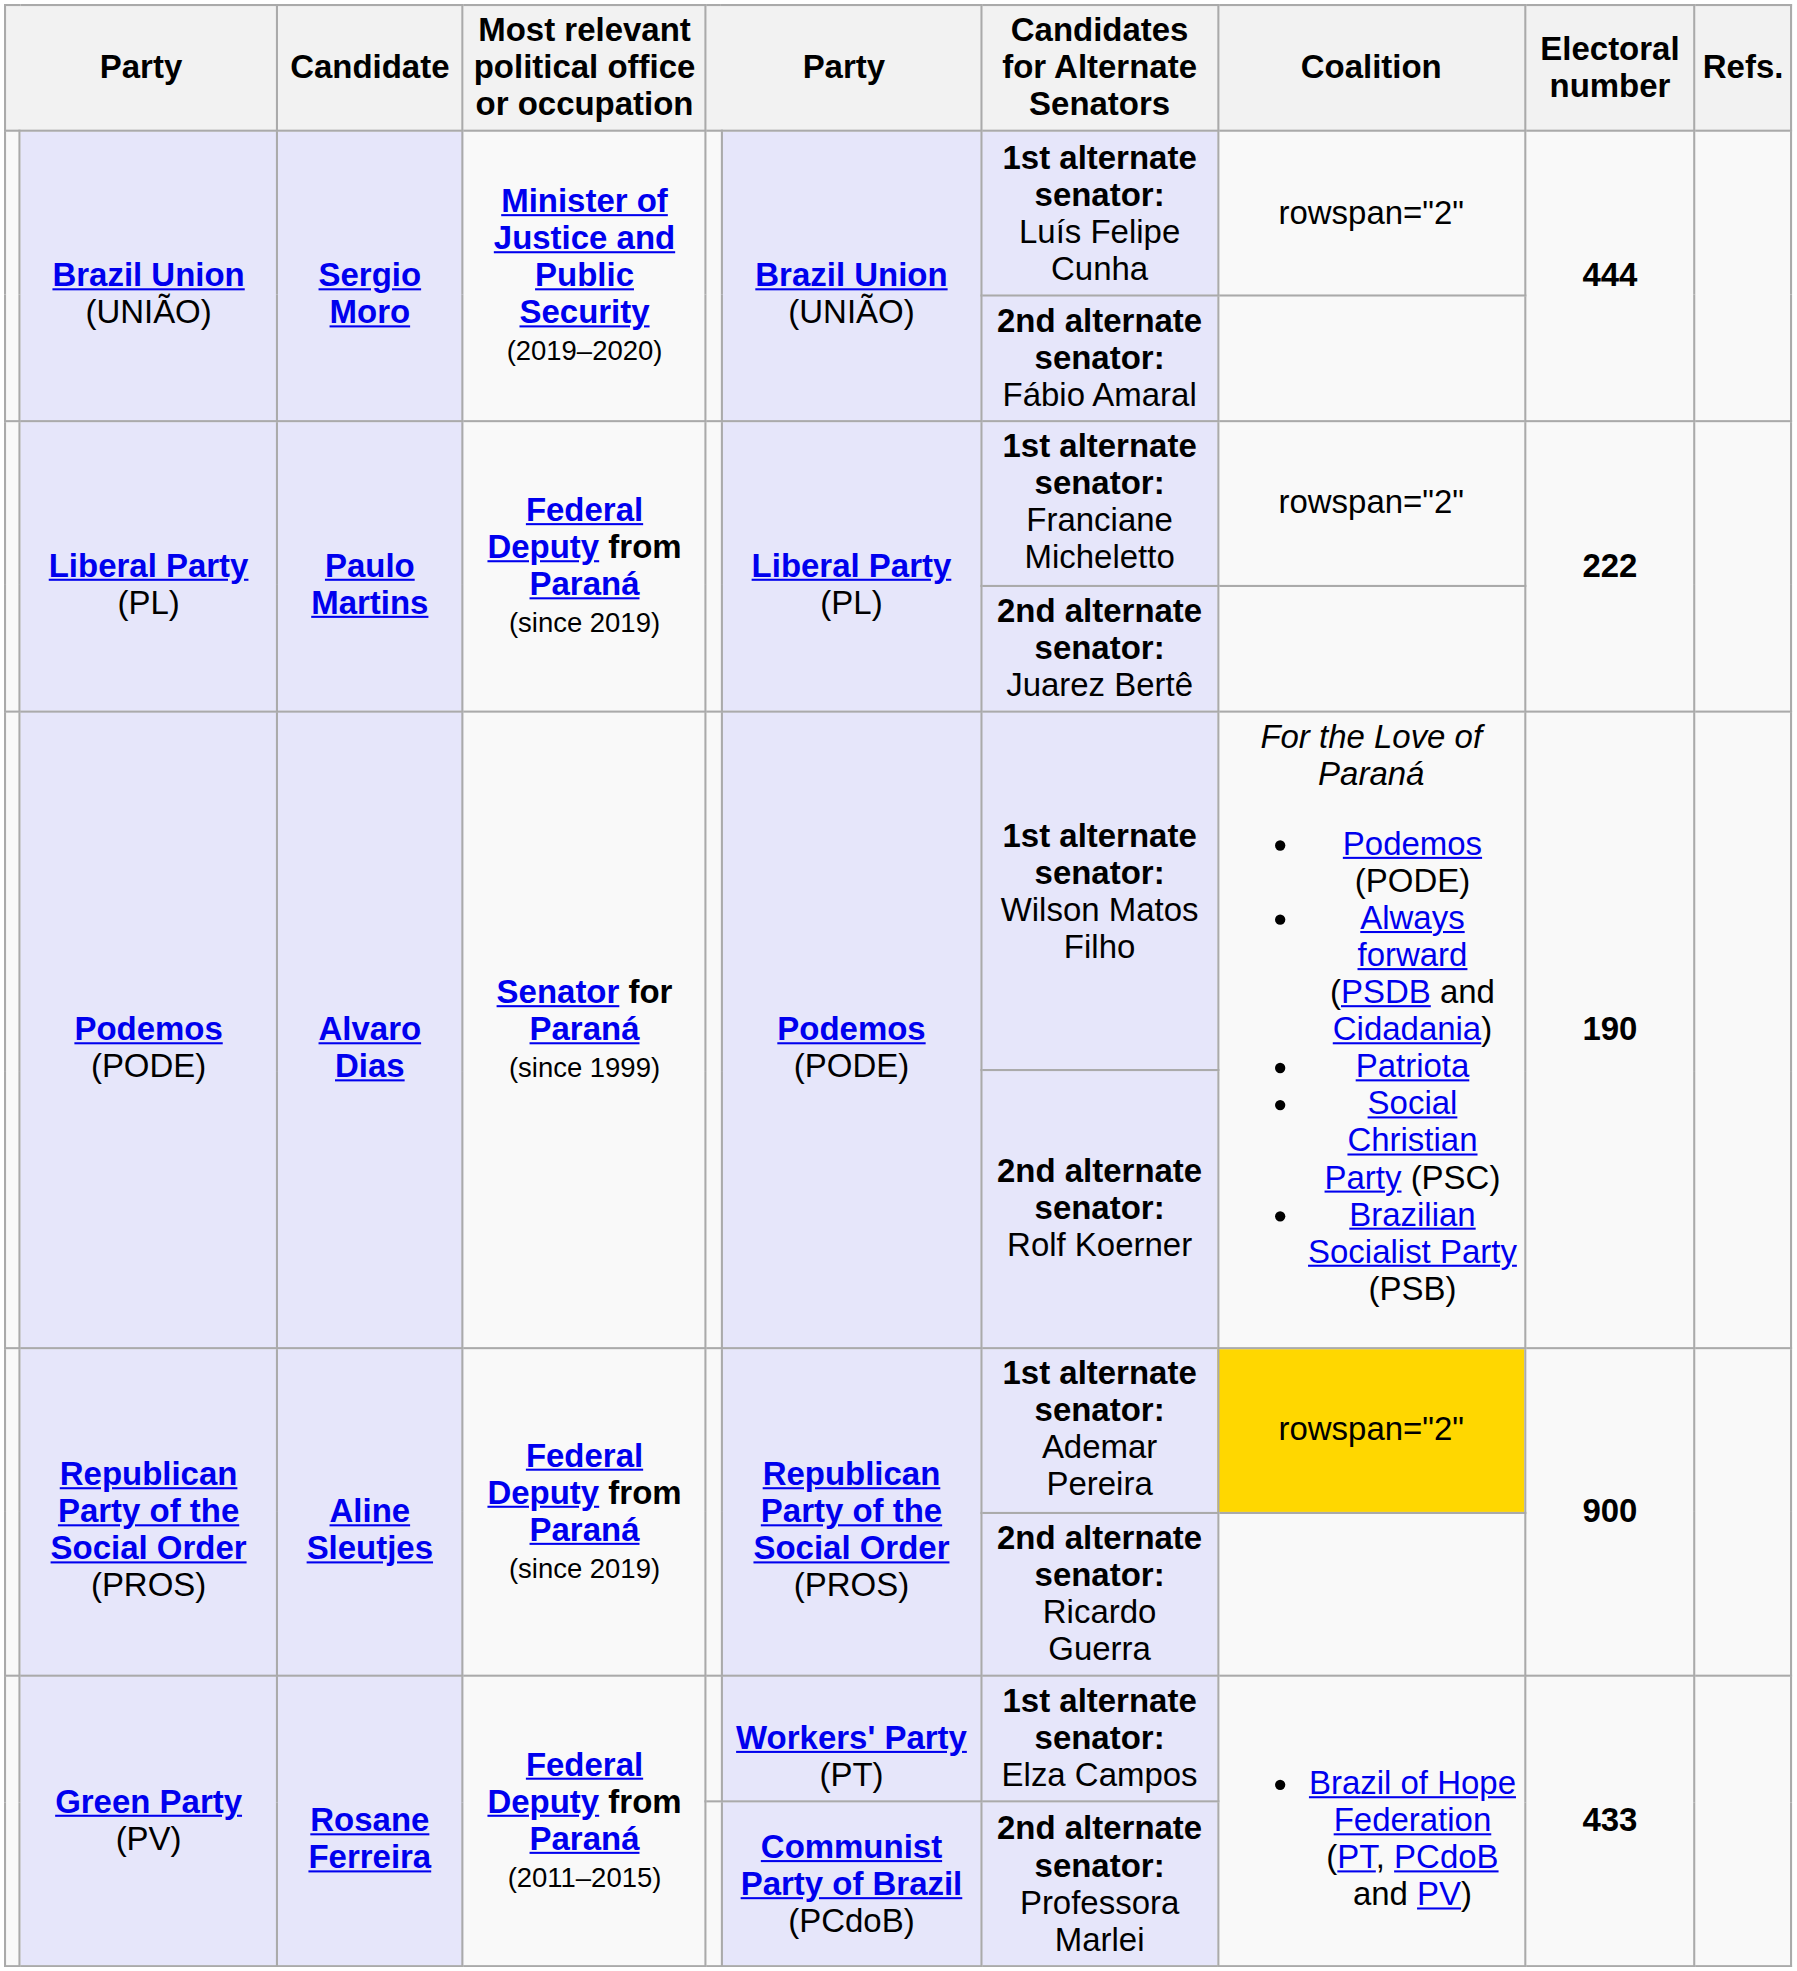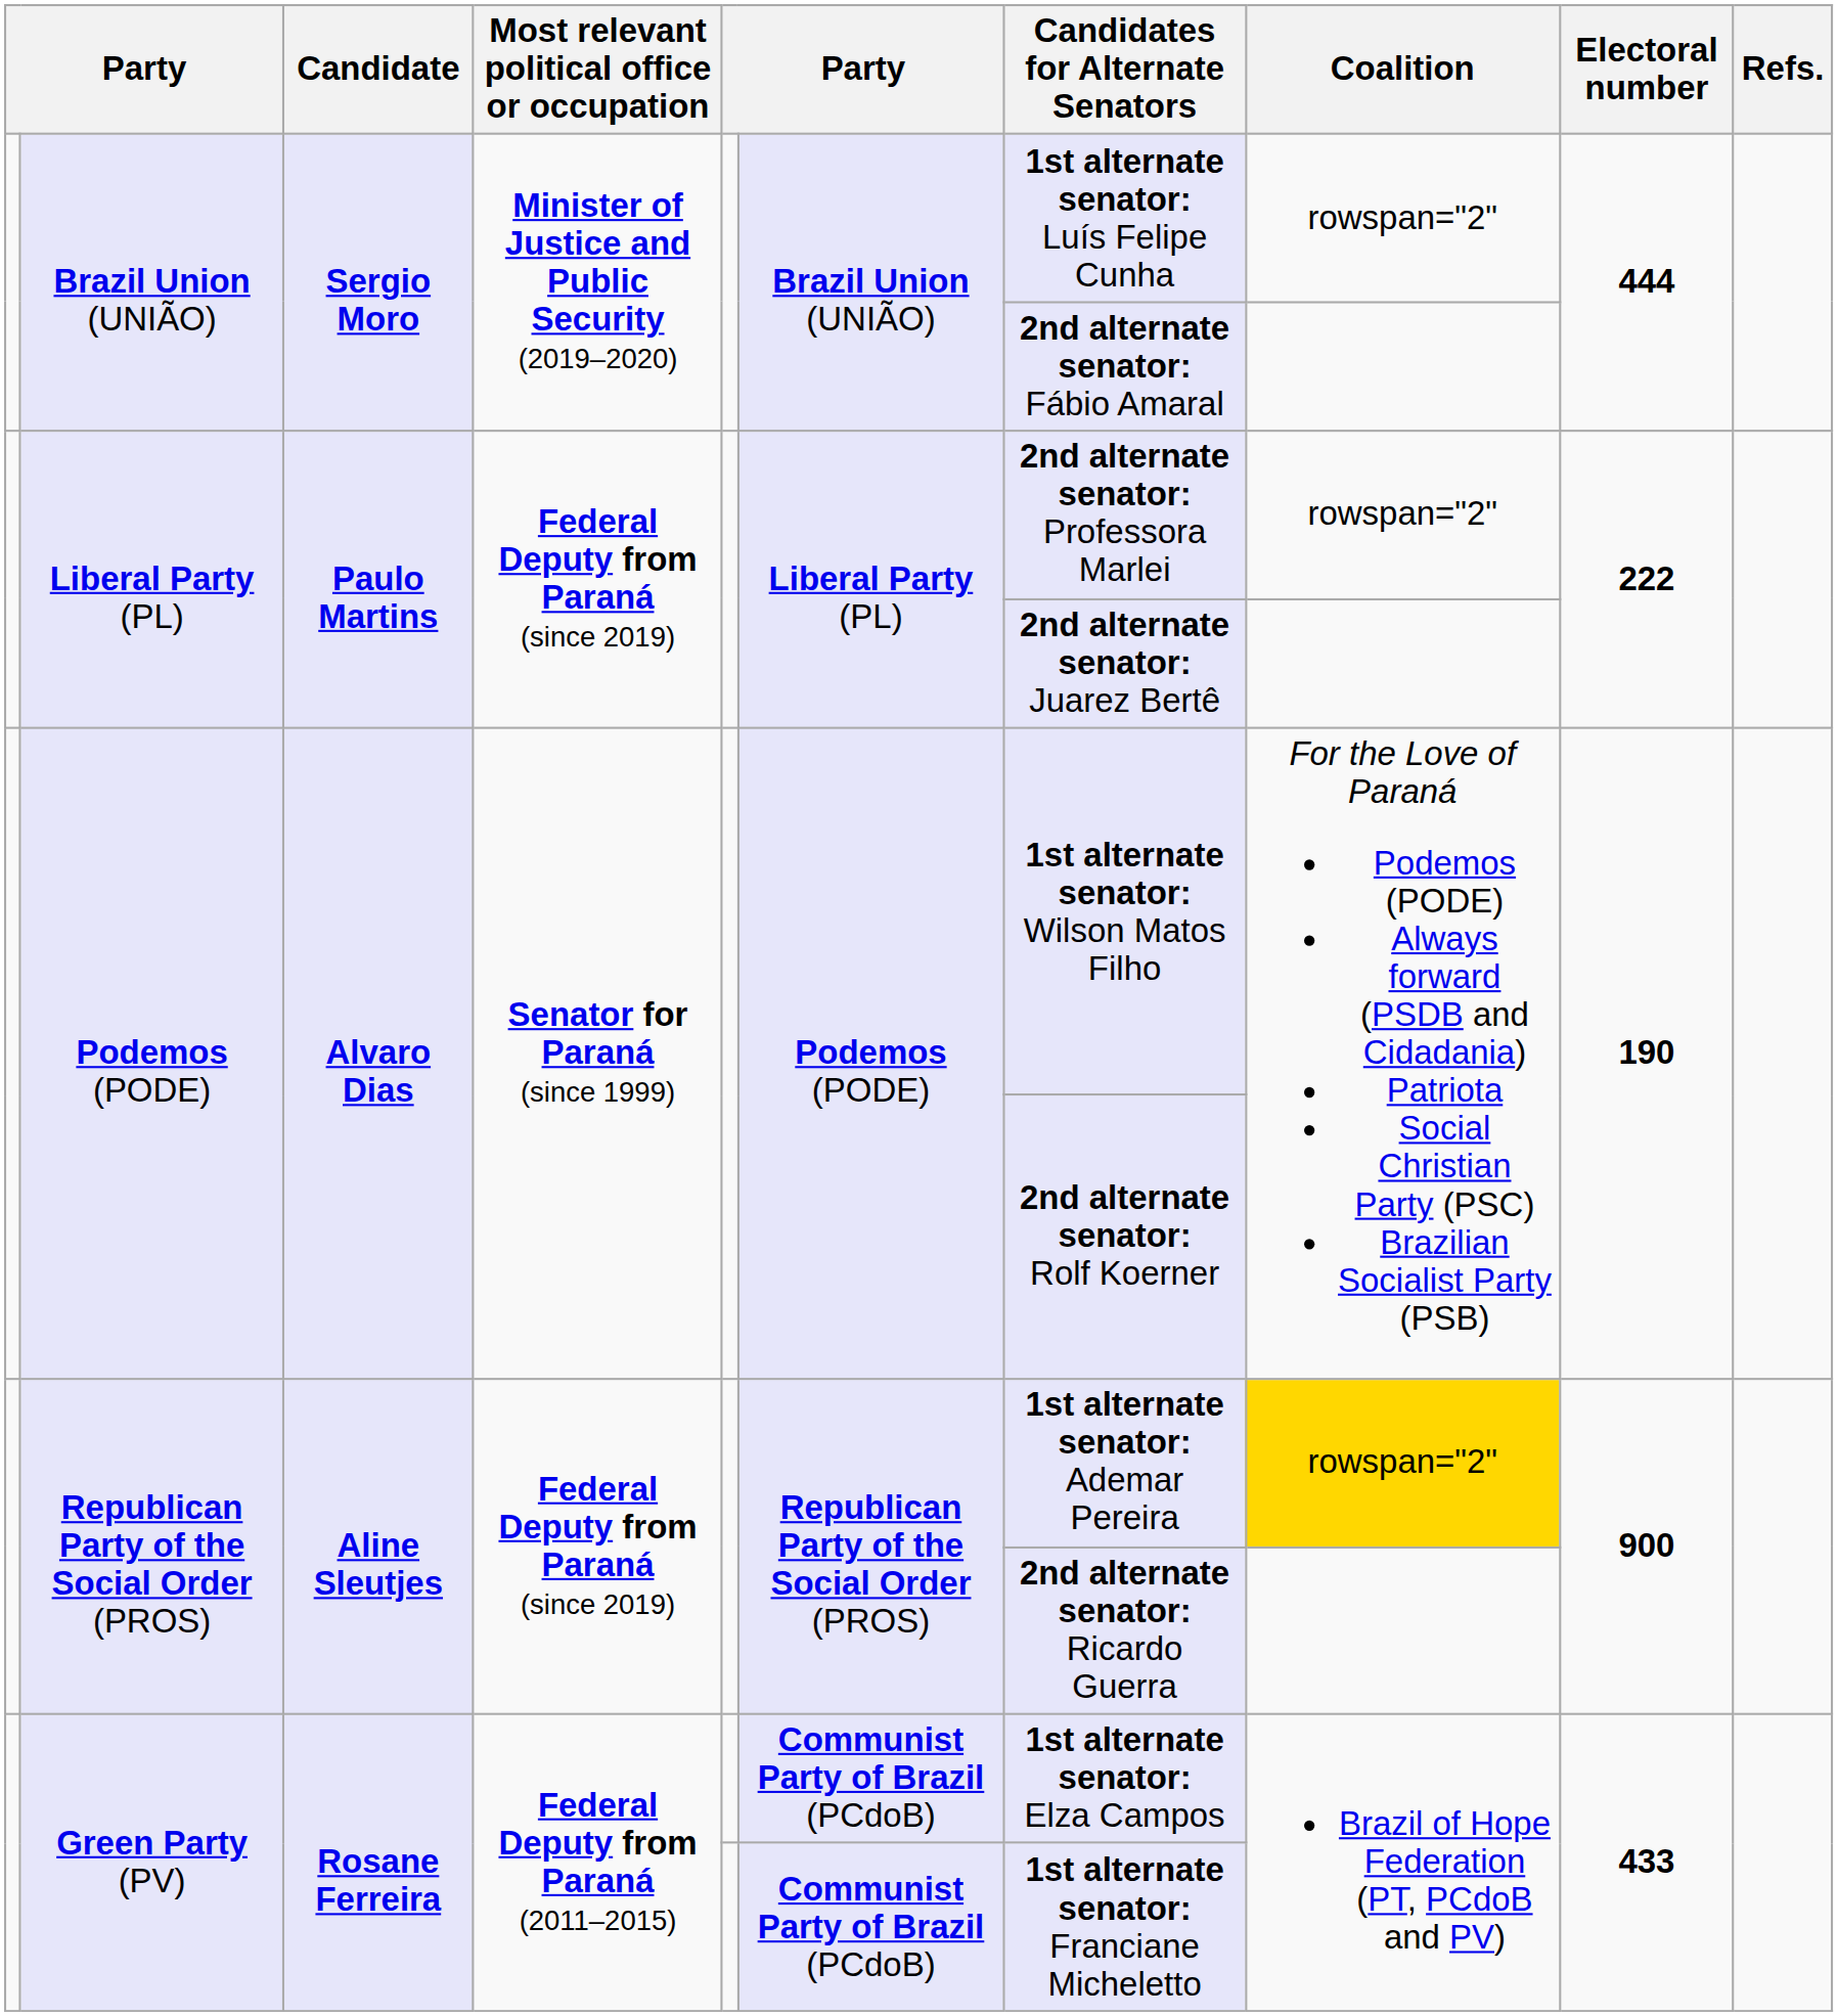row 4 | Candidates for Alternate Senators: 1st alternate senator: Franciane Micheletto -> 2nd alternate senator: Professora Marlei
row 10 | column 6: Workers' Party (PT) -> Communist Party of Brazil (PCdoB)
row 11 | Candidates for Alternate Senators: 2nd alternate senator: Professora Marlei -> 1st alternate senator: Franciane Micheletto
